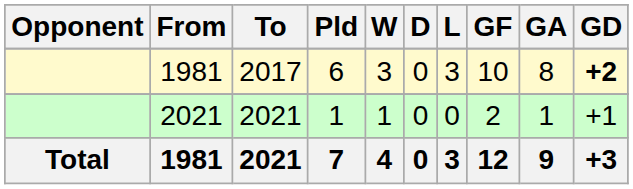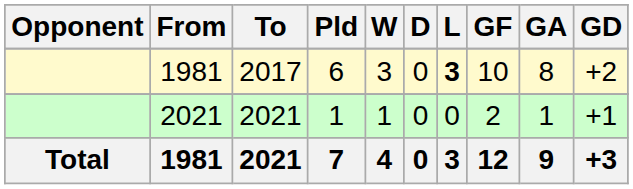1981 / 2017 | L: normal -> bold
1981 / 2017 | GD: bold -> normal
